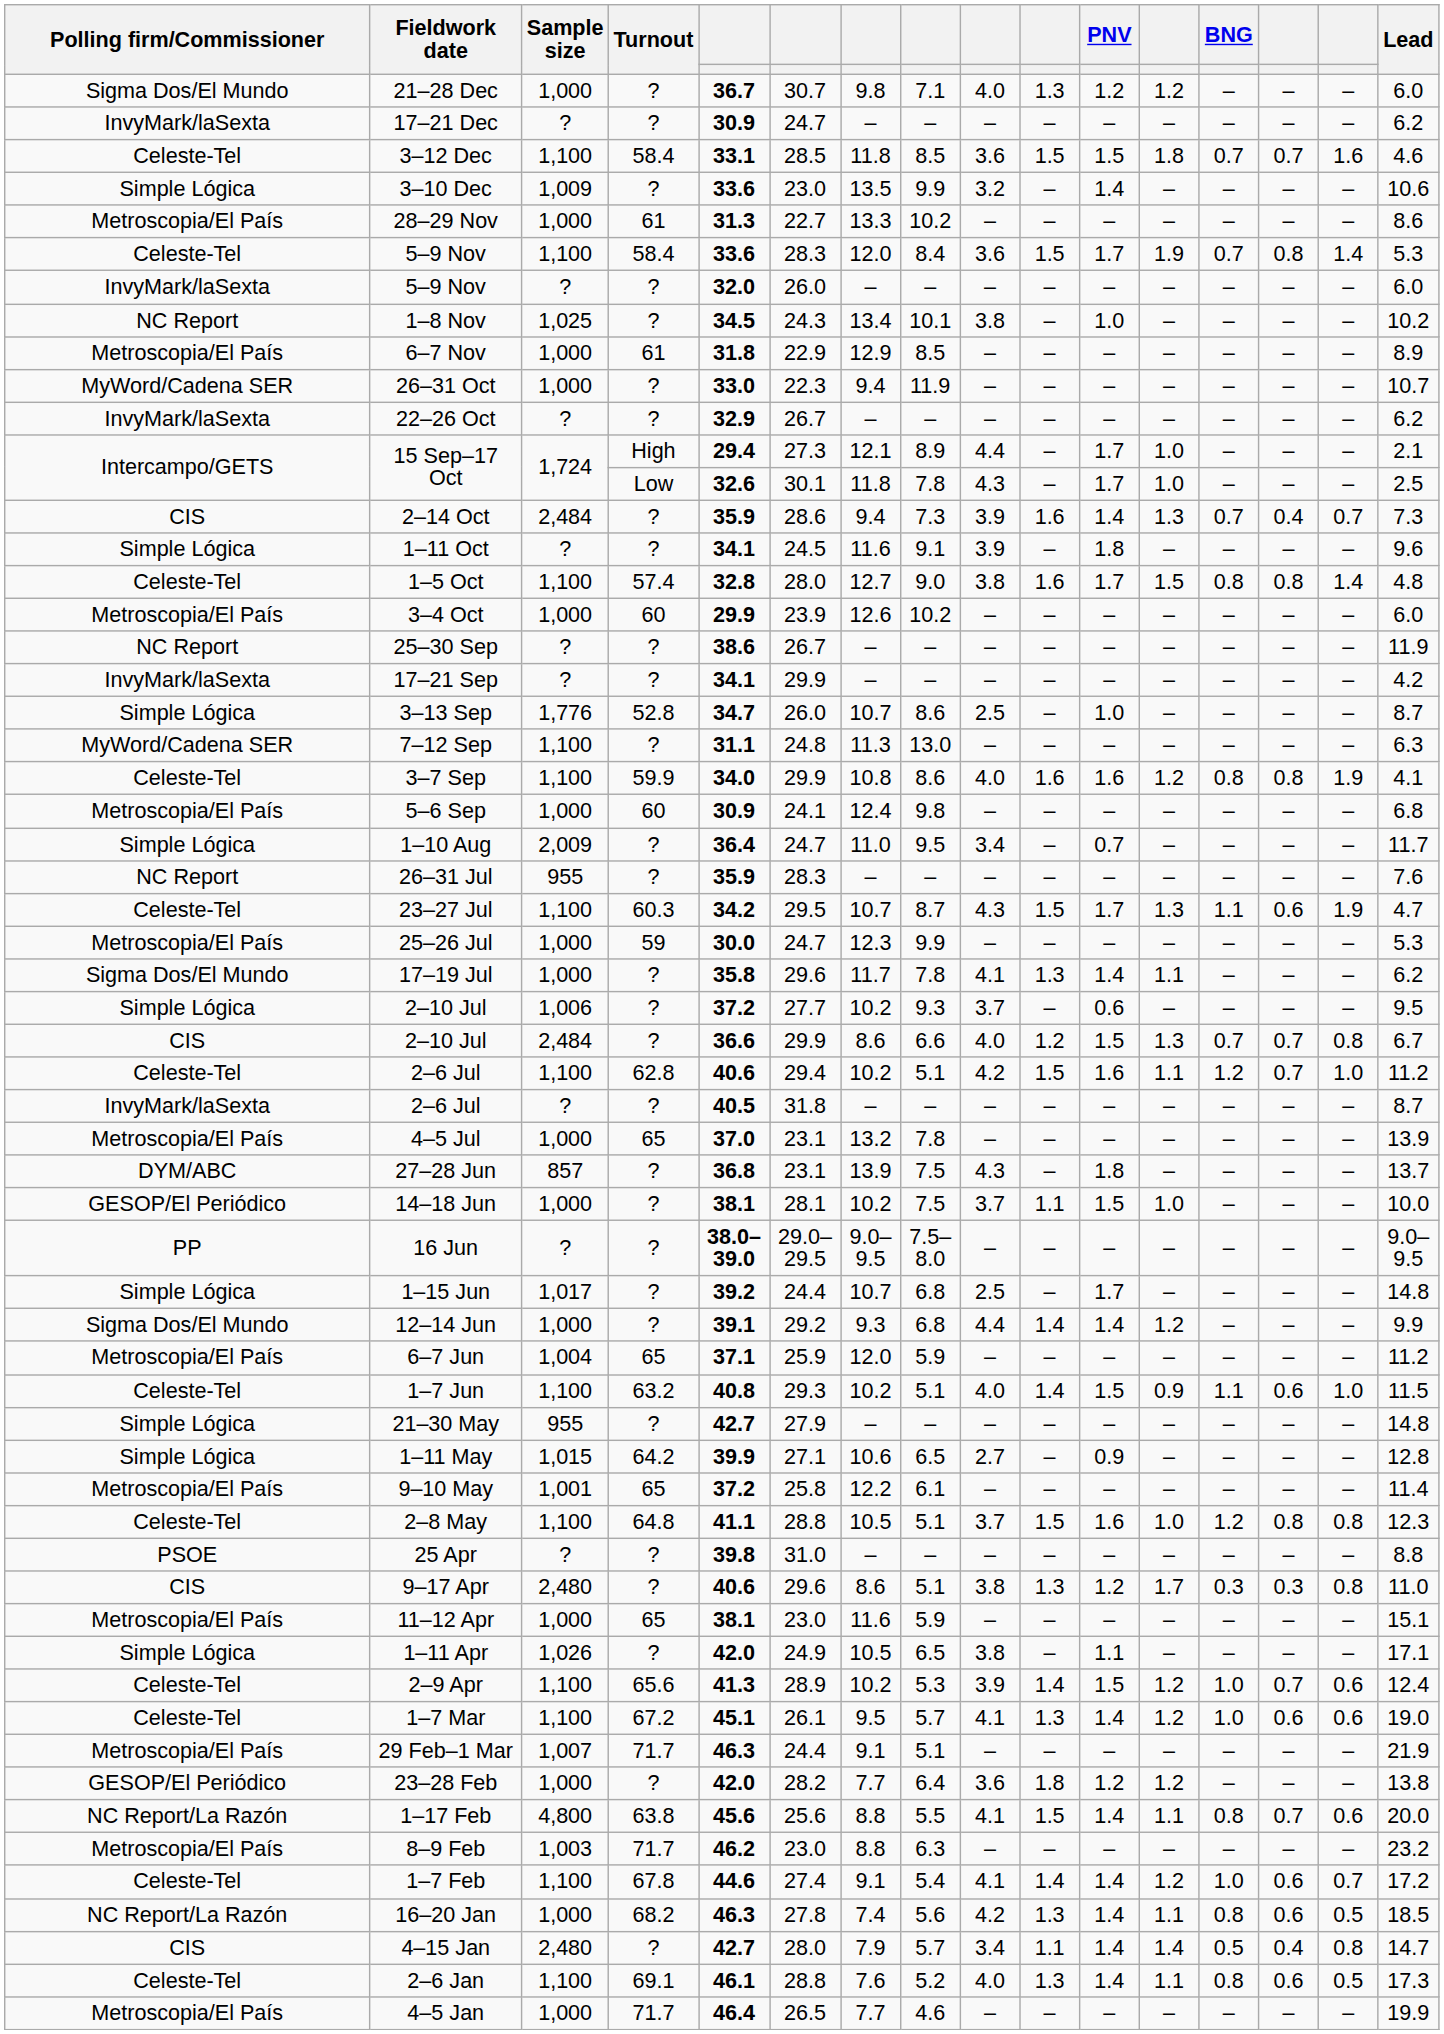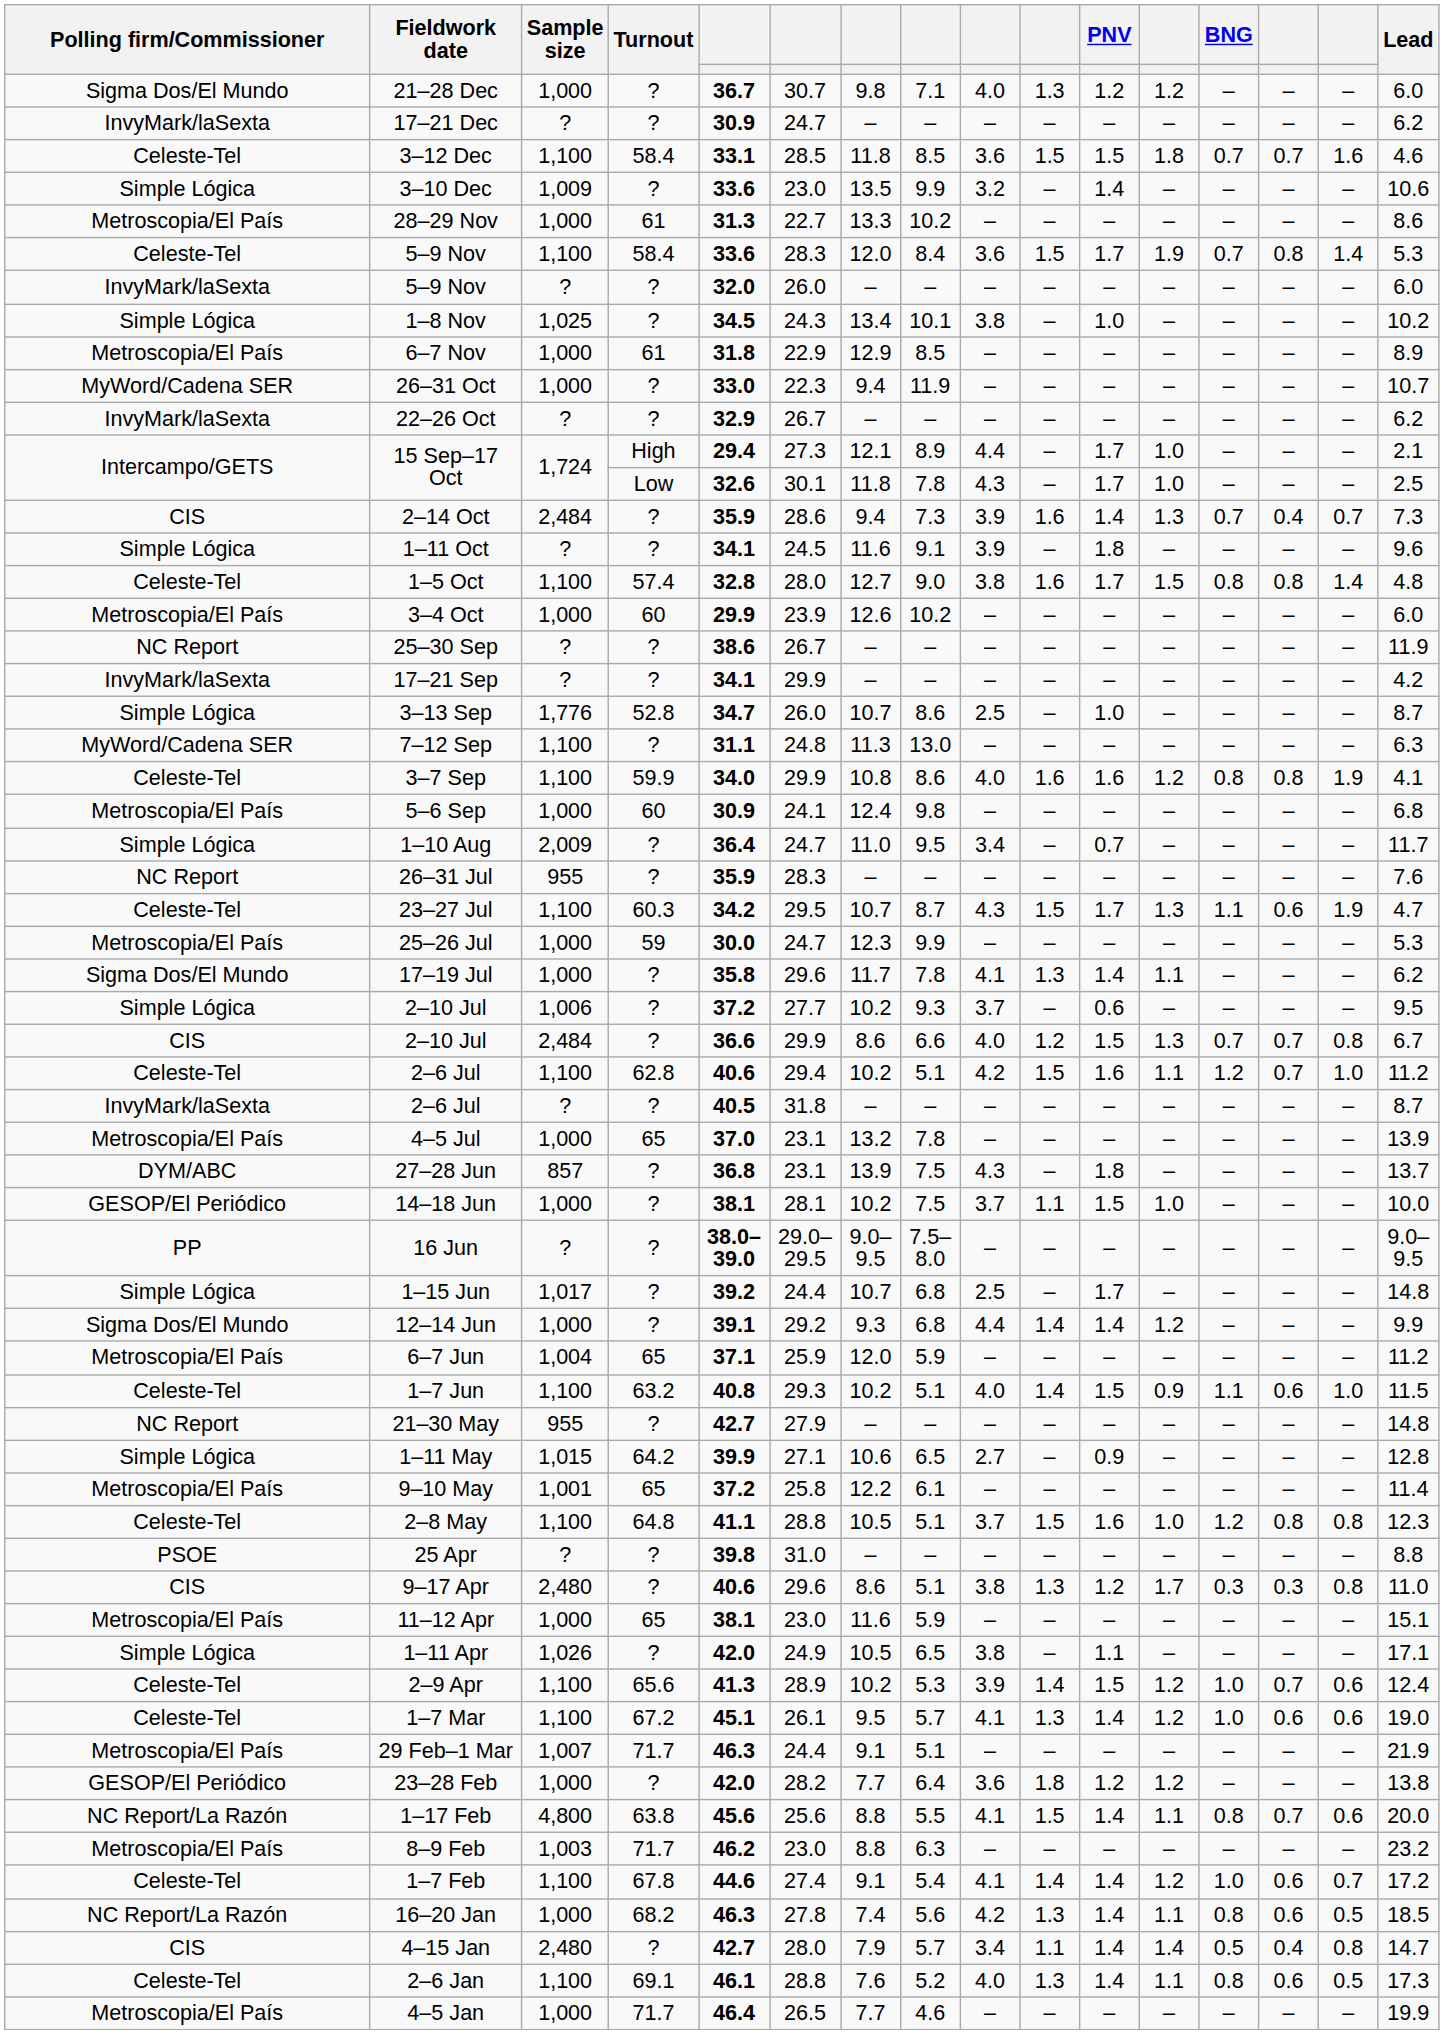1–8 Nov | Polling firm/Commissioner: NC Report -> Simple Lógica
21–30 May | Polling firm/Commissioner: Simple Lógica -> NC Report
